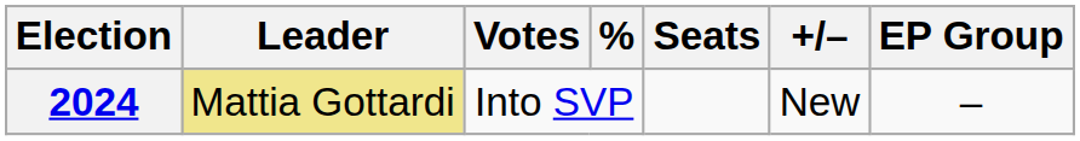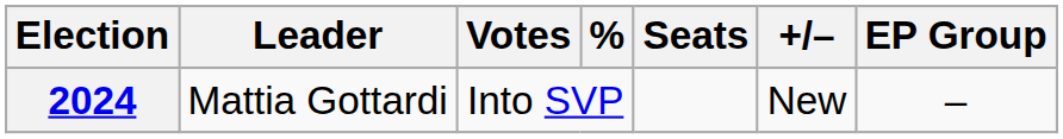2024 | Leader: khaki background -> no background
